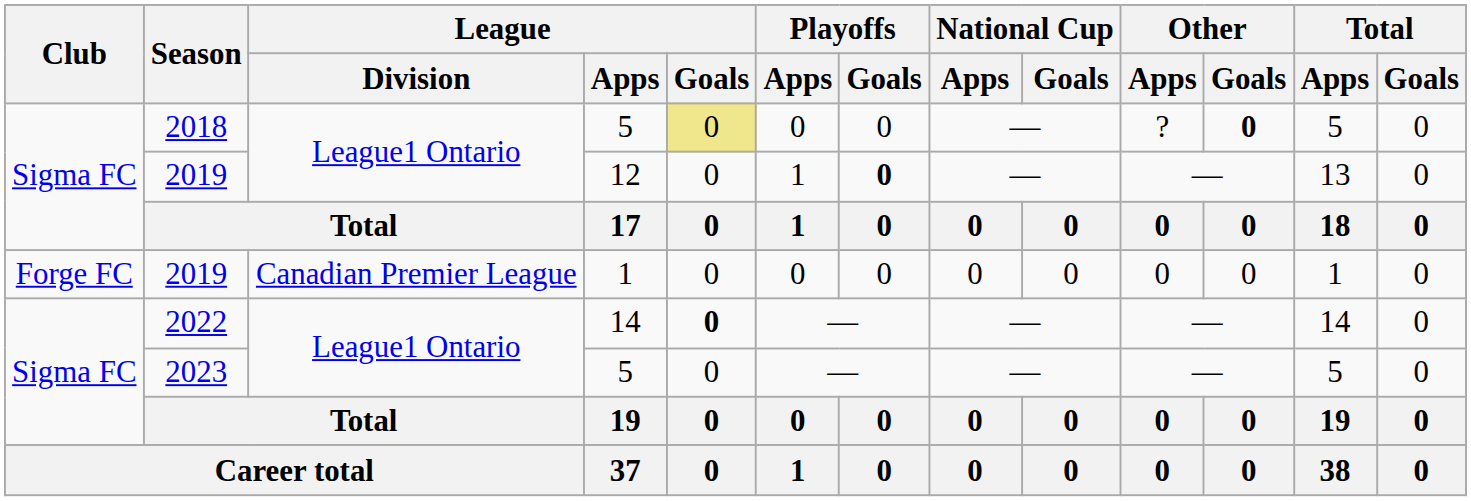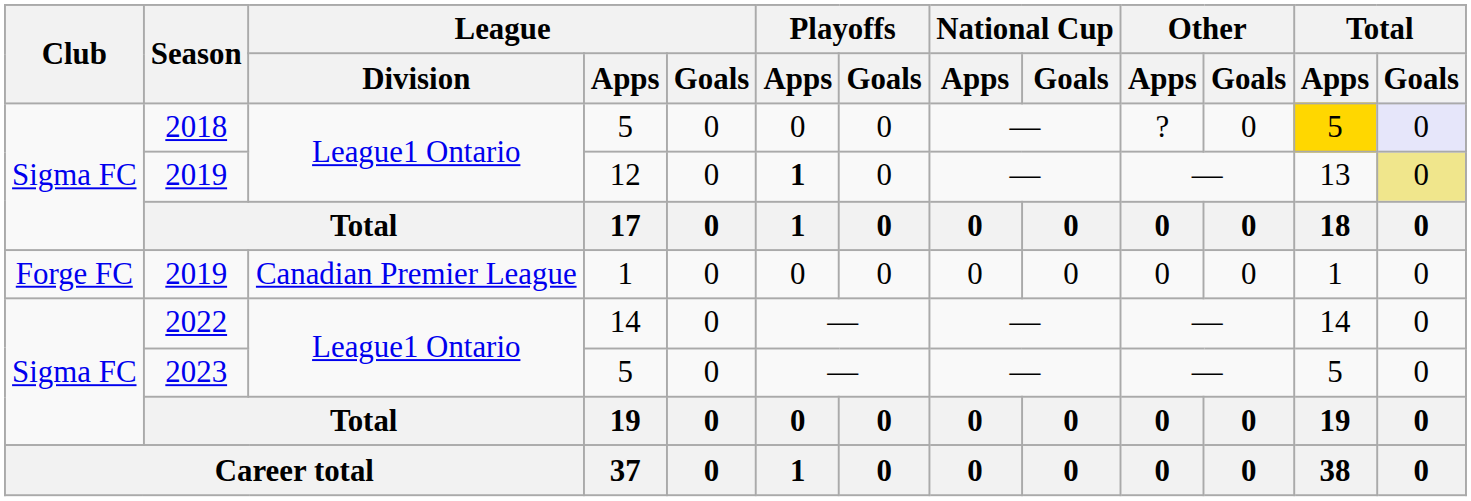2018 | League / Goals: khaki background -> no background
2018 | Other / Goals: bold -> normal
2018 | Total / Apps: no background -> gold background
2018 | Total / Goals: no background -> lavender background
2019 / 12 | Playoffs / Apps: normal -> bold
2019 / 12 | Playoffs / Goals: bold -> normal
2019 / 12 | Total / Goals: no background -> khaki background
2022 | League / Goals: bold -> normal
